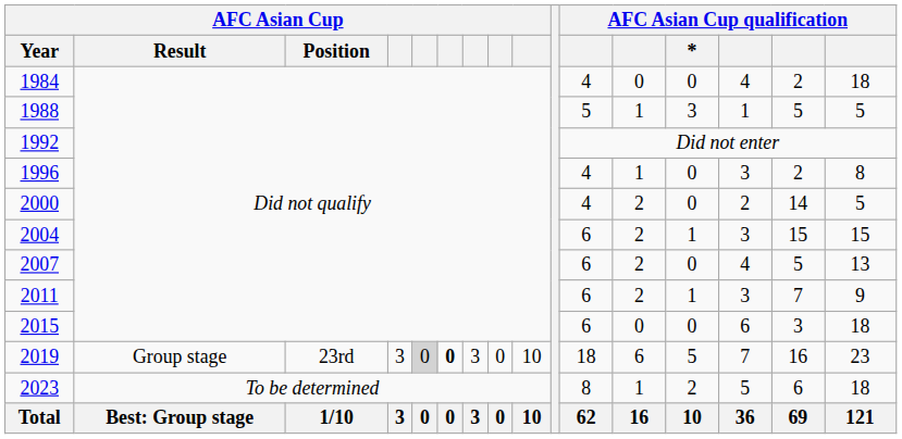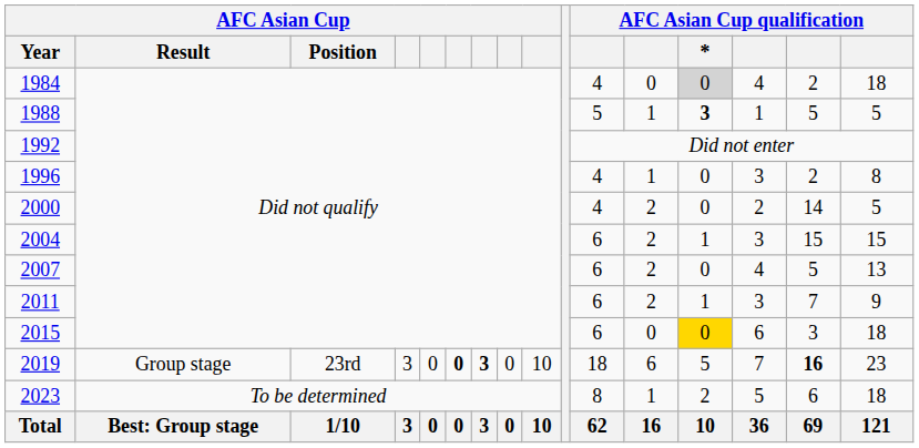1984 | AFC Asian Cup qualification / *: no background -> lightgrey background
1988 | AFC Asian Cup qualification / *: normal -> bold
2015 | AFC Asian Cup qualification / *: no background -> gold background
2019 | column 5: lightgrey background -> no background
2019 | column 7: normal -> bold
2019 | column 15: normal -> bold
